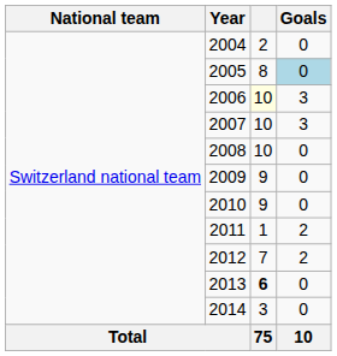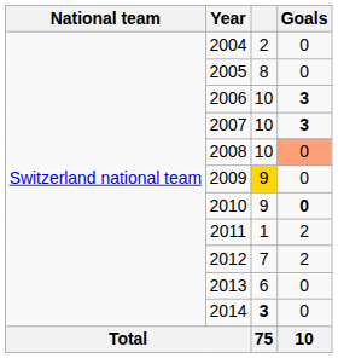2005 | Goals: lightblue background -> no background
2006 | column 3: lightyellow background -> no background
2006 | Goals: normal -> bold
2007 | Goals: normal -> bold
2008 | Goals: no background -> lightsalmon background
2009 | column 3: no background -> gold background
2010 | Goals: normal -> bold
2013 | column 3: bold -> normal
2014 | column 3: normal -> bold
